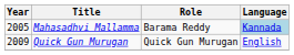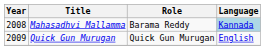Mahasadhvi Mallamma | Year: 2005 -> 2008
